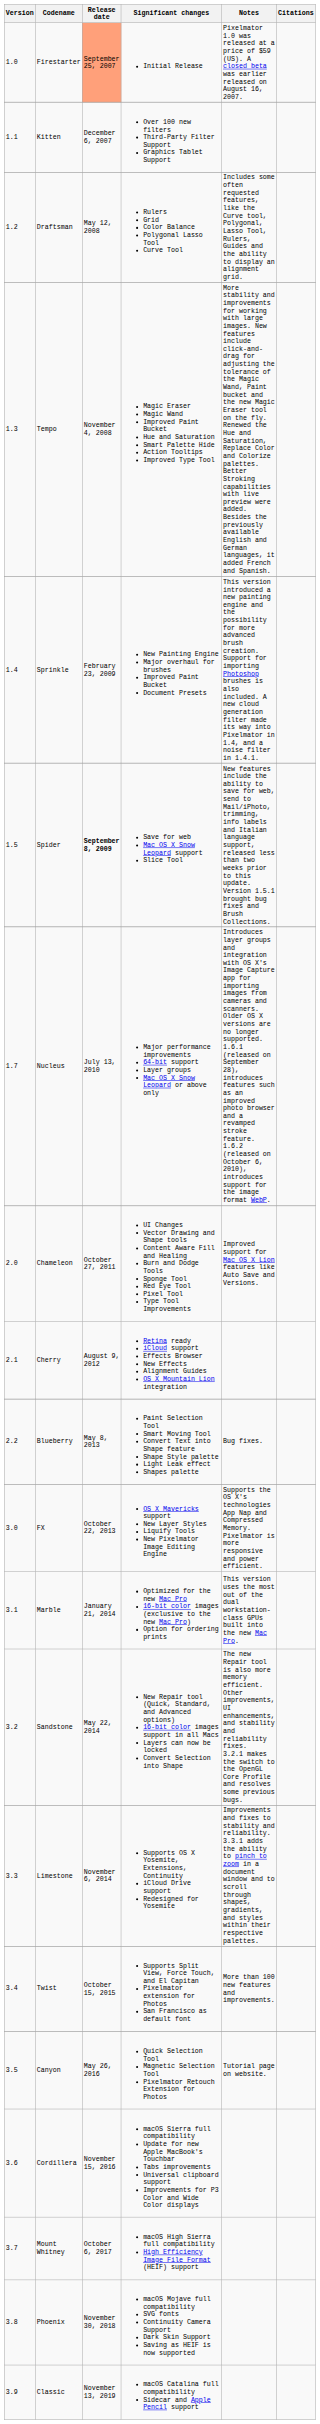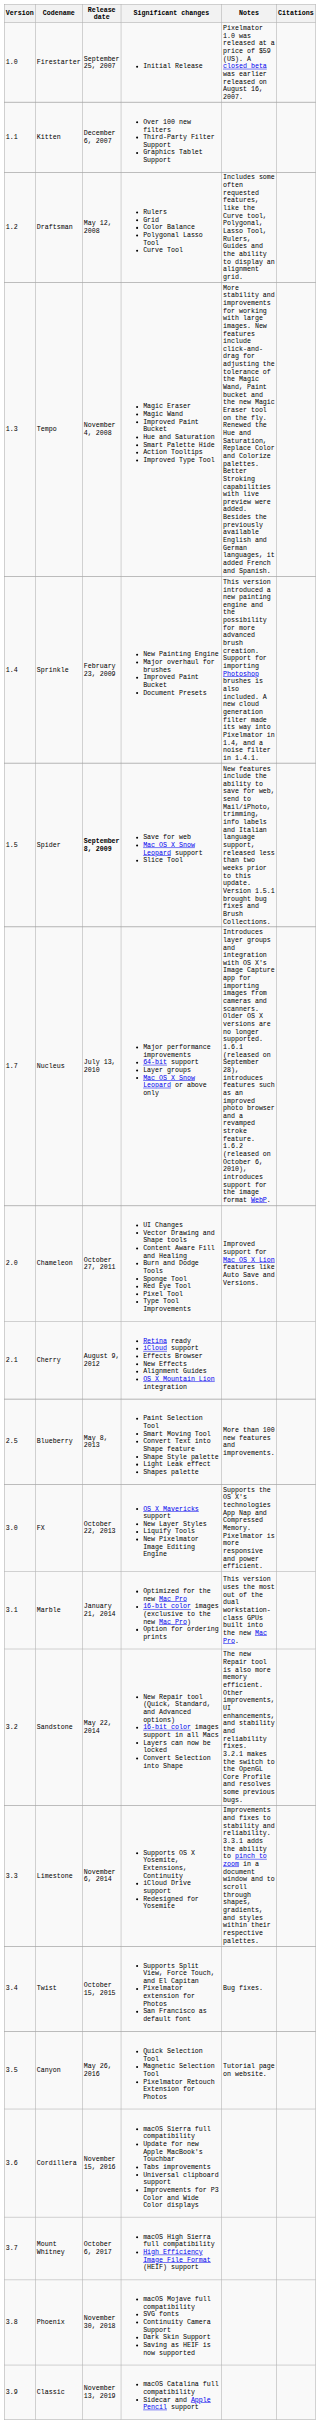Firestarter | Release date: lightsalmon background -> no background
Blueberry | Version: 2.2 -> 2.5
Blueberry | Notes: Bug fixes. -> More than 100 new features and improvements.
Twist | Notes: More than 100 new features and improvements. -> Bug fixes.
